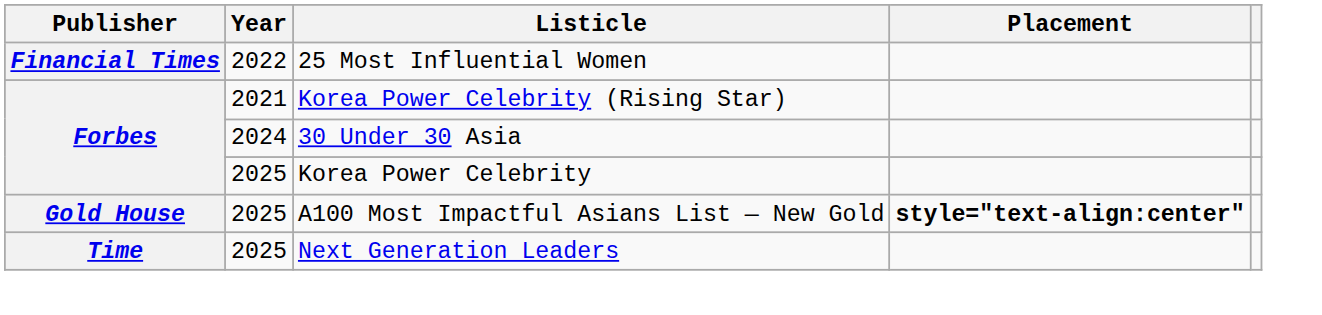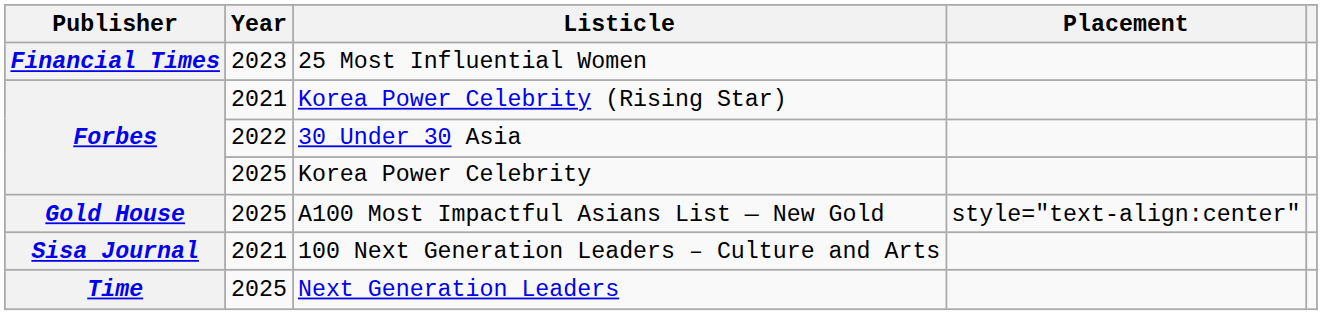25 Most Influential Women | Year: 2022 -> 2023
30 Under 30 Asia | Year: 2024 -> 2022
A100 Most Impactful Asians List — New Gold | Placement: bold -> normal
+ row: Sisa Journal | 2021 | 100 Next Generation Leaders – Culture and Arts
